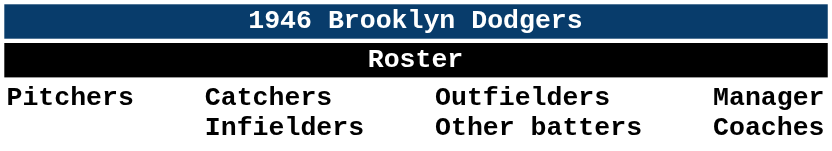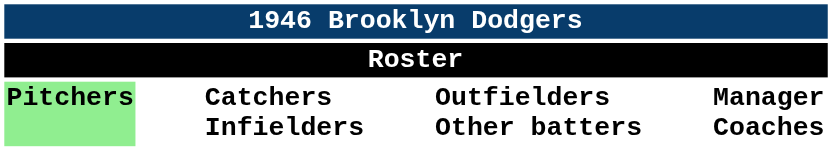Pitchers | column 1: no background -> lightgreen background
